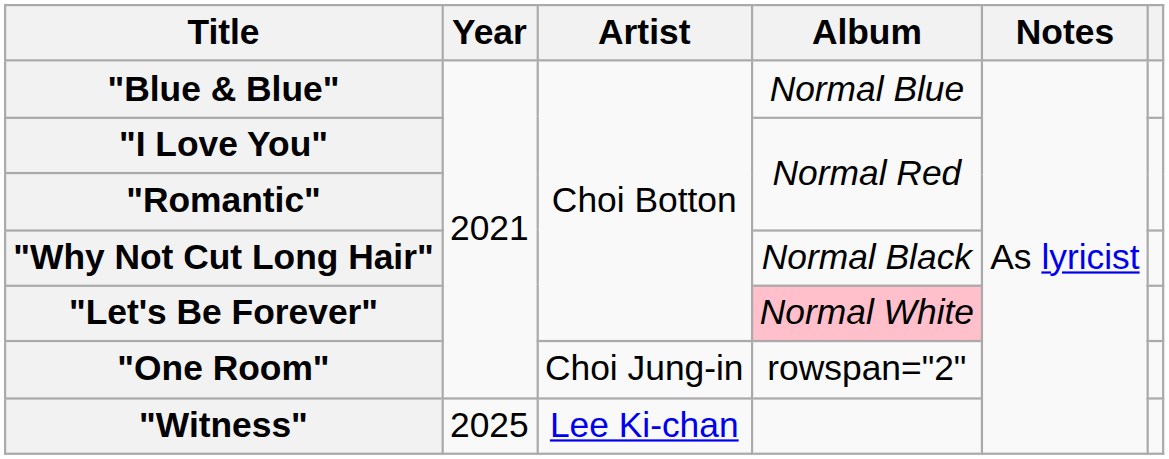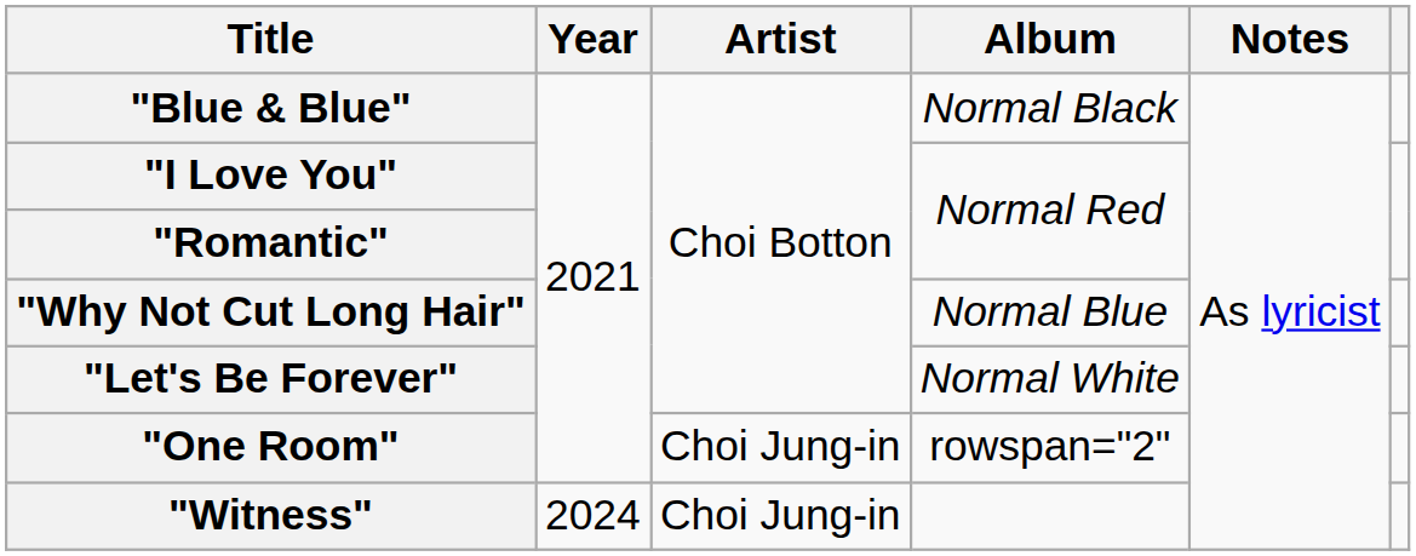"Blue & Blue" | Album: Normal Blue -> Normal Black
"Why Not Cut Long Hair" | Album: Normal Black -> Normal Blue
"Let's Be Forever" | Album: pink background -> no background
"Witness" | Year: 2025 -> 2024
"Witness" | Artist: Lee Ki-chan -> Choi Jung-in
